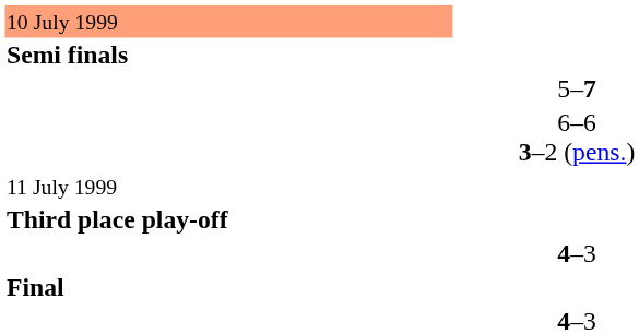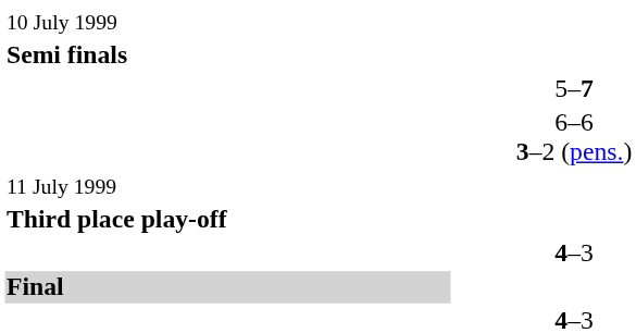10 July 1999 | column 1: lightsalmon background -> no background
Final | column 1: no background -> lightgrey background
